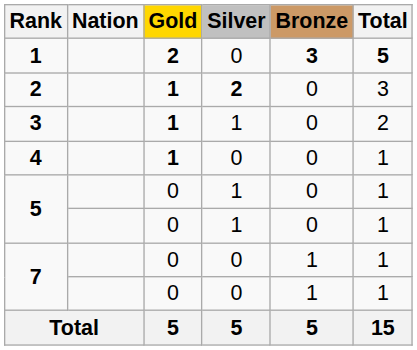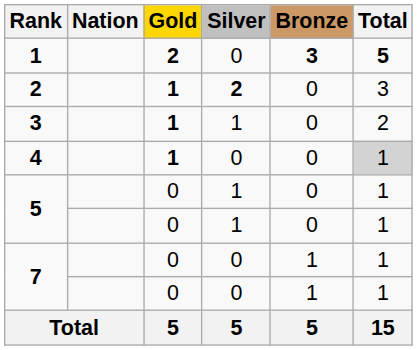4 | Total: no background -> lightgrey background
